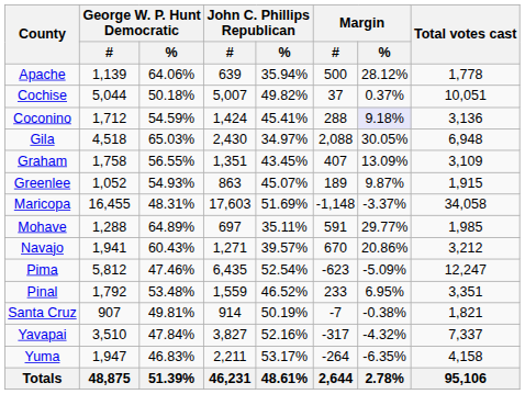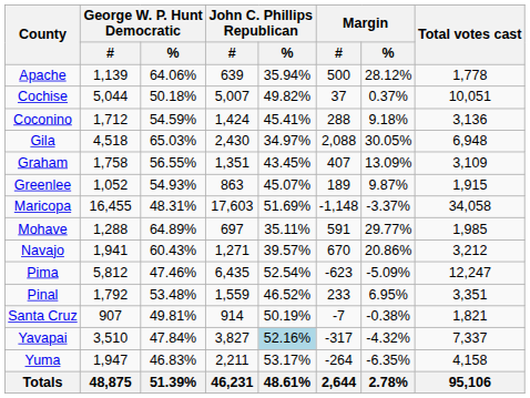Coconino | Margin / %: lavender background -> no background
Yavapai | John C. Phillips Republican / %: no background -> lightblue background
